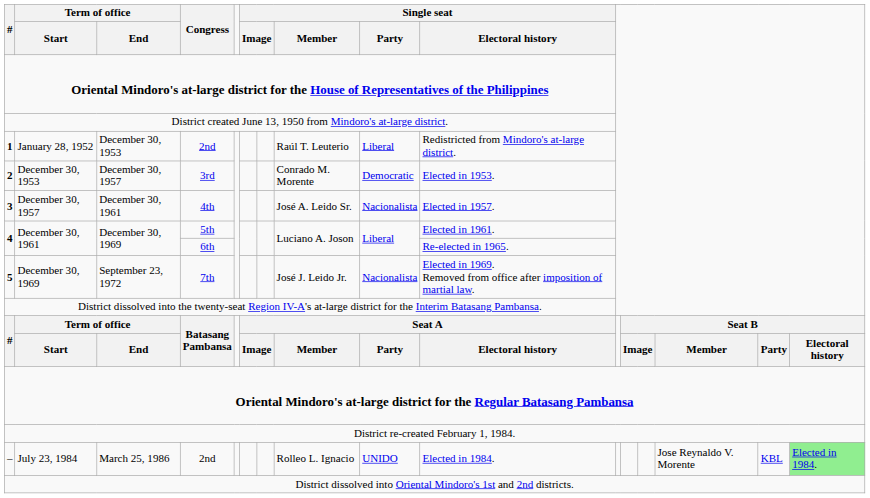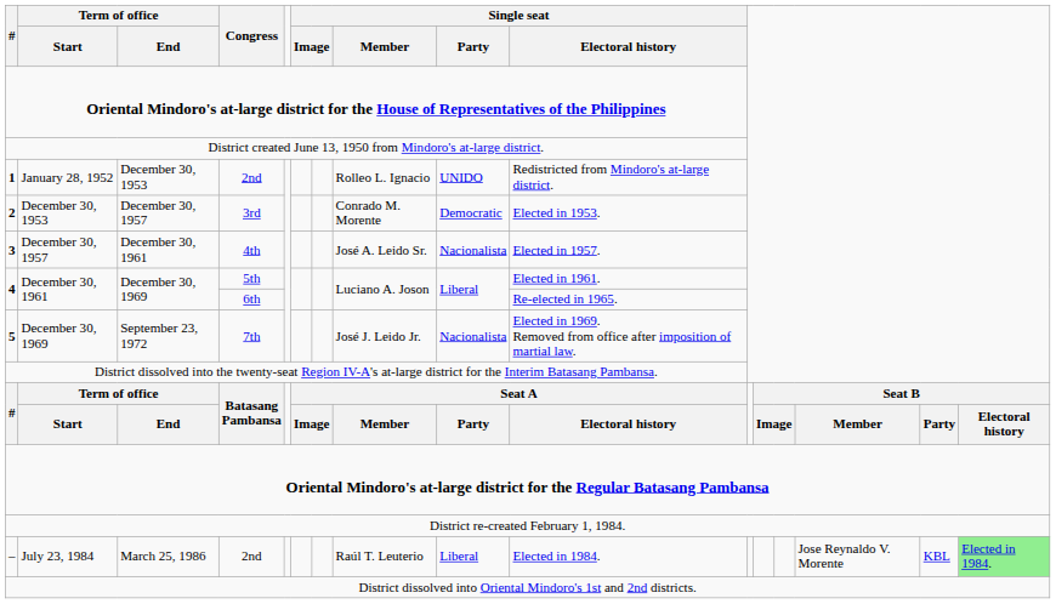January 28, 1952 | Single seat / Member: Raúl T. Leuterio -> Rolleo L. Ignacio
January 28, 1952 | Single seat / Party: Liberal -> UNIDO
July 23, 1984 | Single seat / Member: Rolleo L. Ignacio -> Raúl T. Leuterio
July 23, 1984 | Single seat / Party: UNIDO -> Liberal
